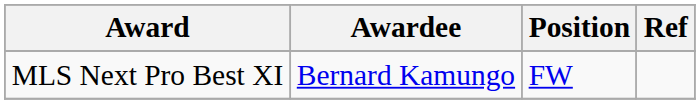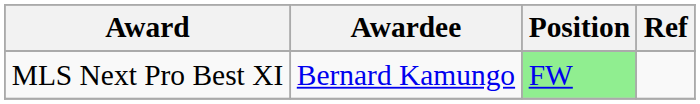MLS Next Pro Best XI | Position: no background -> lightgreen background
